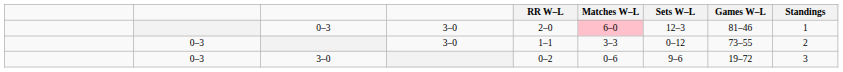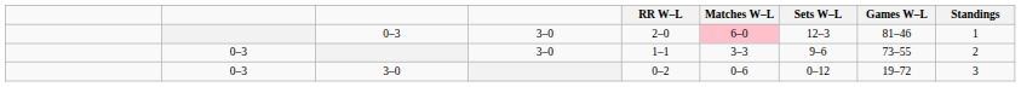row 3 | Sets W–L: 0–12 -> 9–6
row 4 | Sets W–L: 9–6 -> 0–12
